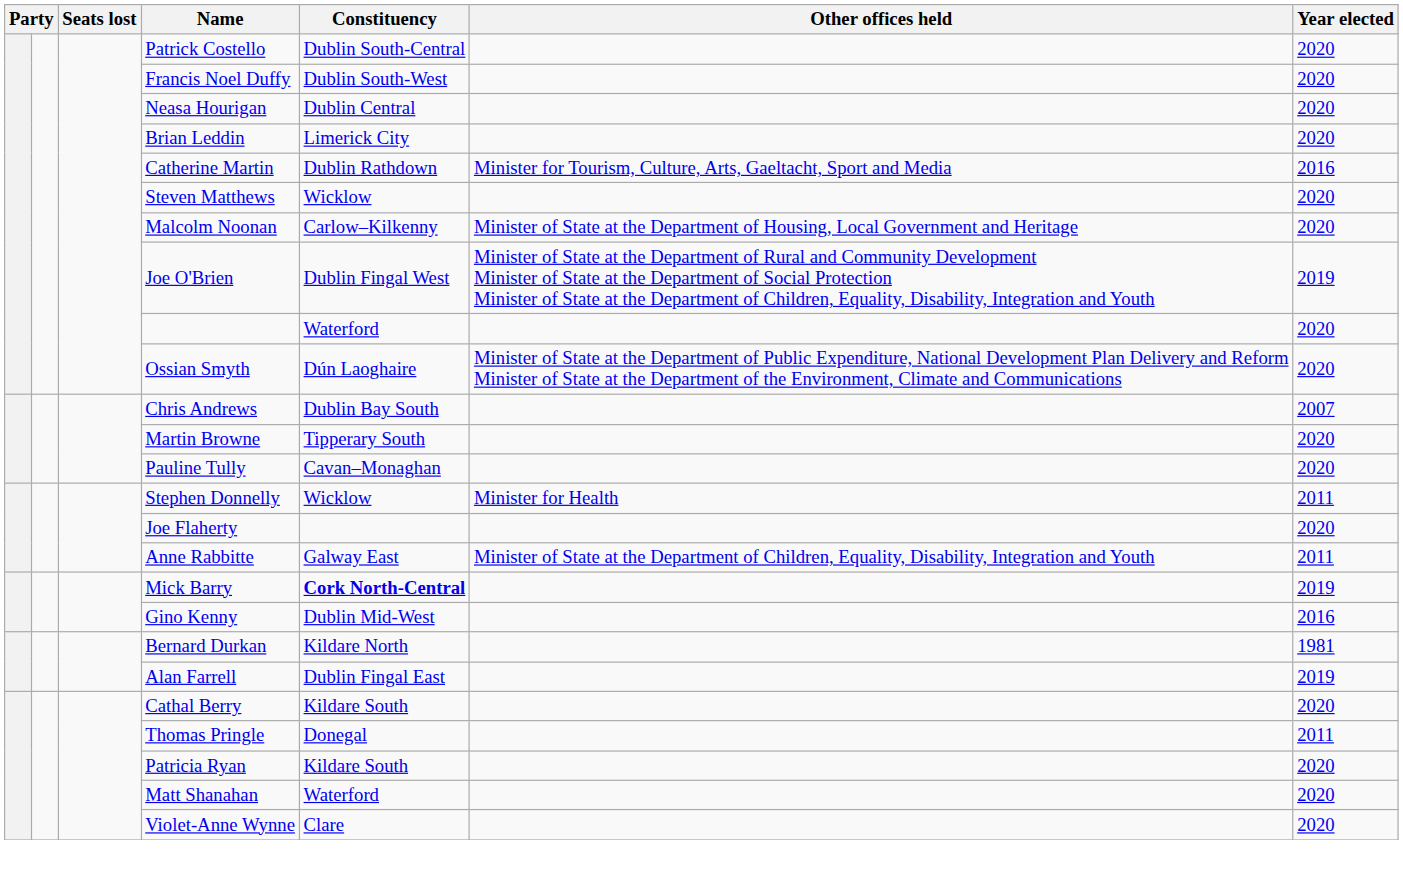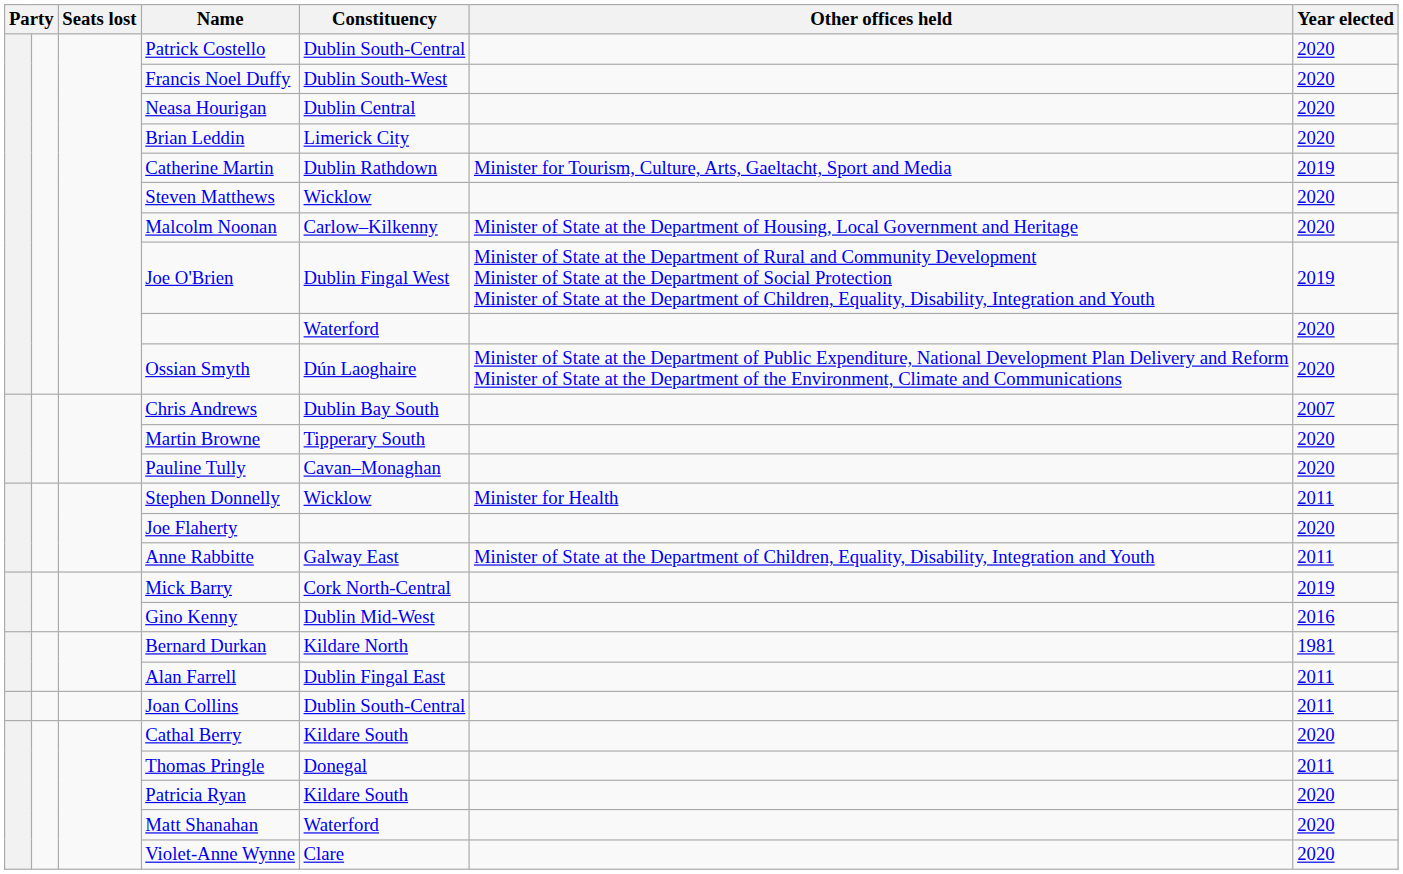Catherine Martin | Year elected: 2016 -> 2019
Mick Barry | Constituency: bold -> normal
Alan Farrell | Year elected: 2019 -> 2011
+ row: Joan Collins | Dublin South-Central | 2011
